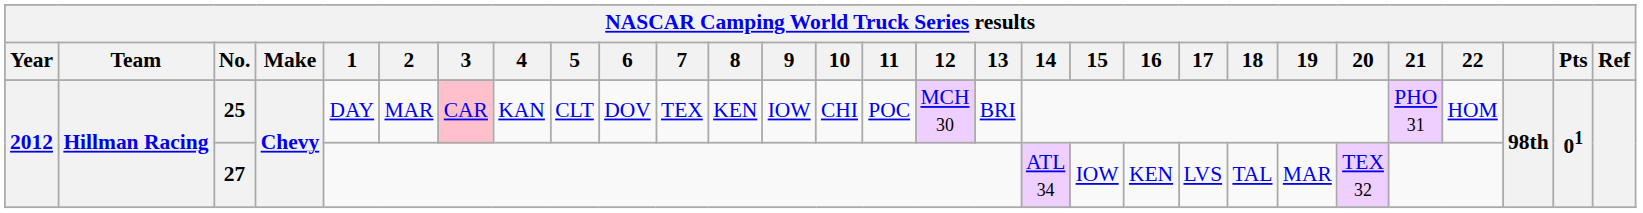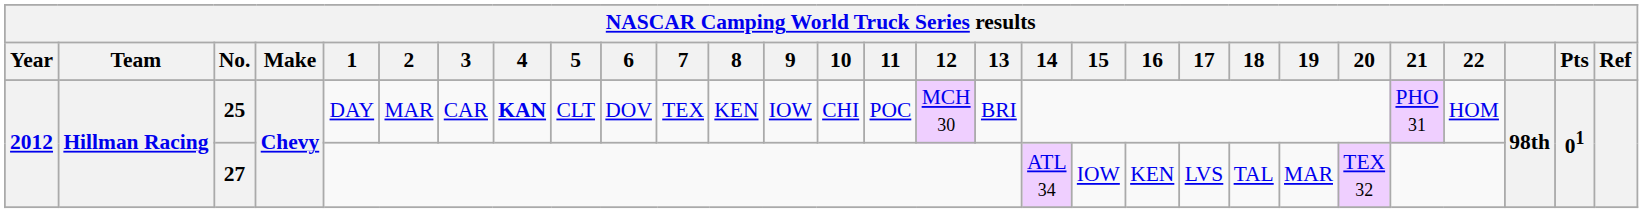25 | 3: pink background -> no background
25 | 4: normal -> bold
